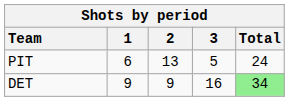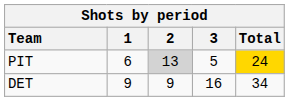PIT | 2: no background -> lightgrey background
PIT | Total: no background -> gold background
DET | Total: lightgreen background -> no background
